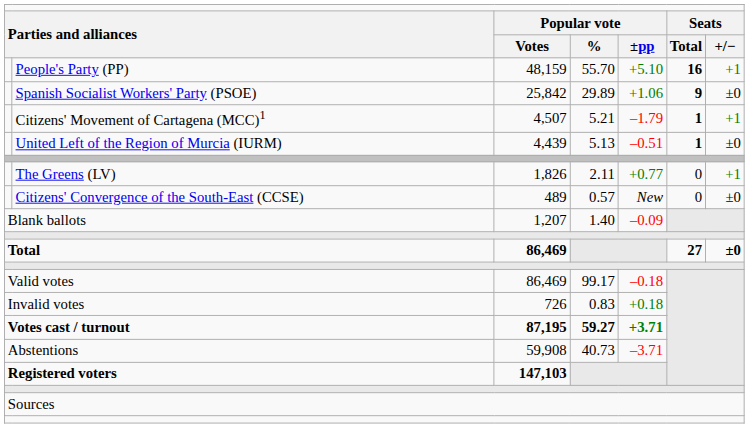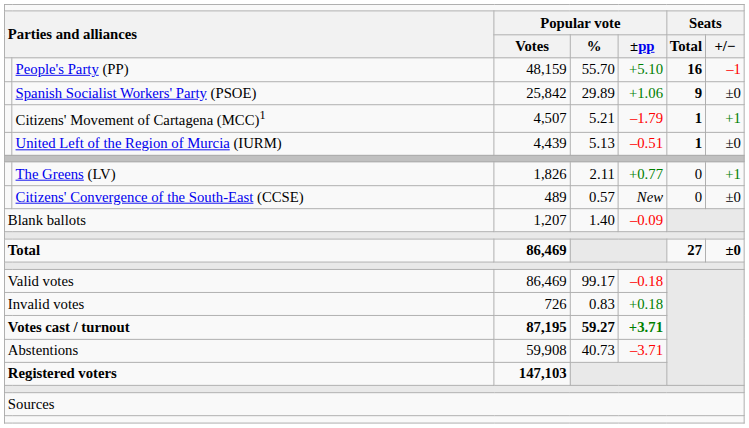People's Party (PP) | column 7: +1 -> –1
